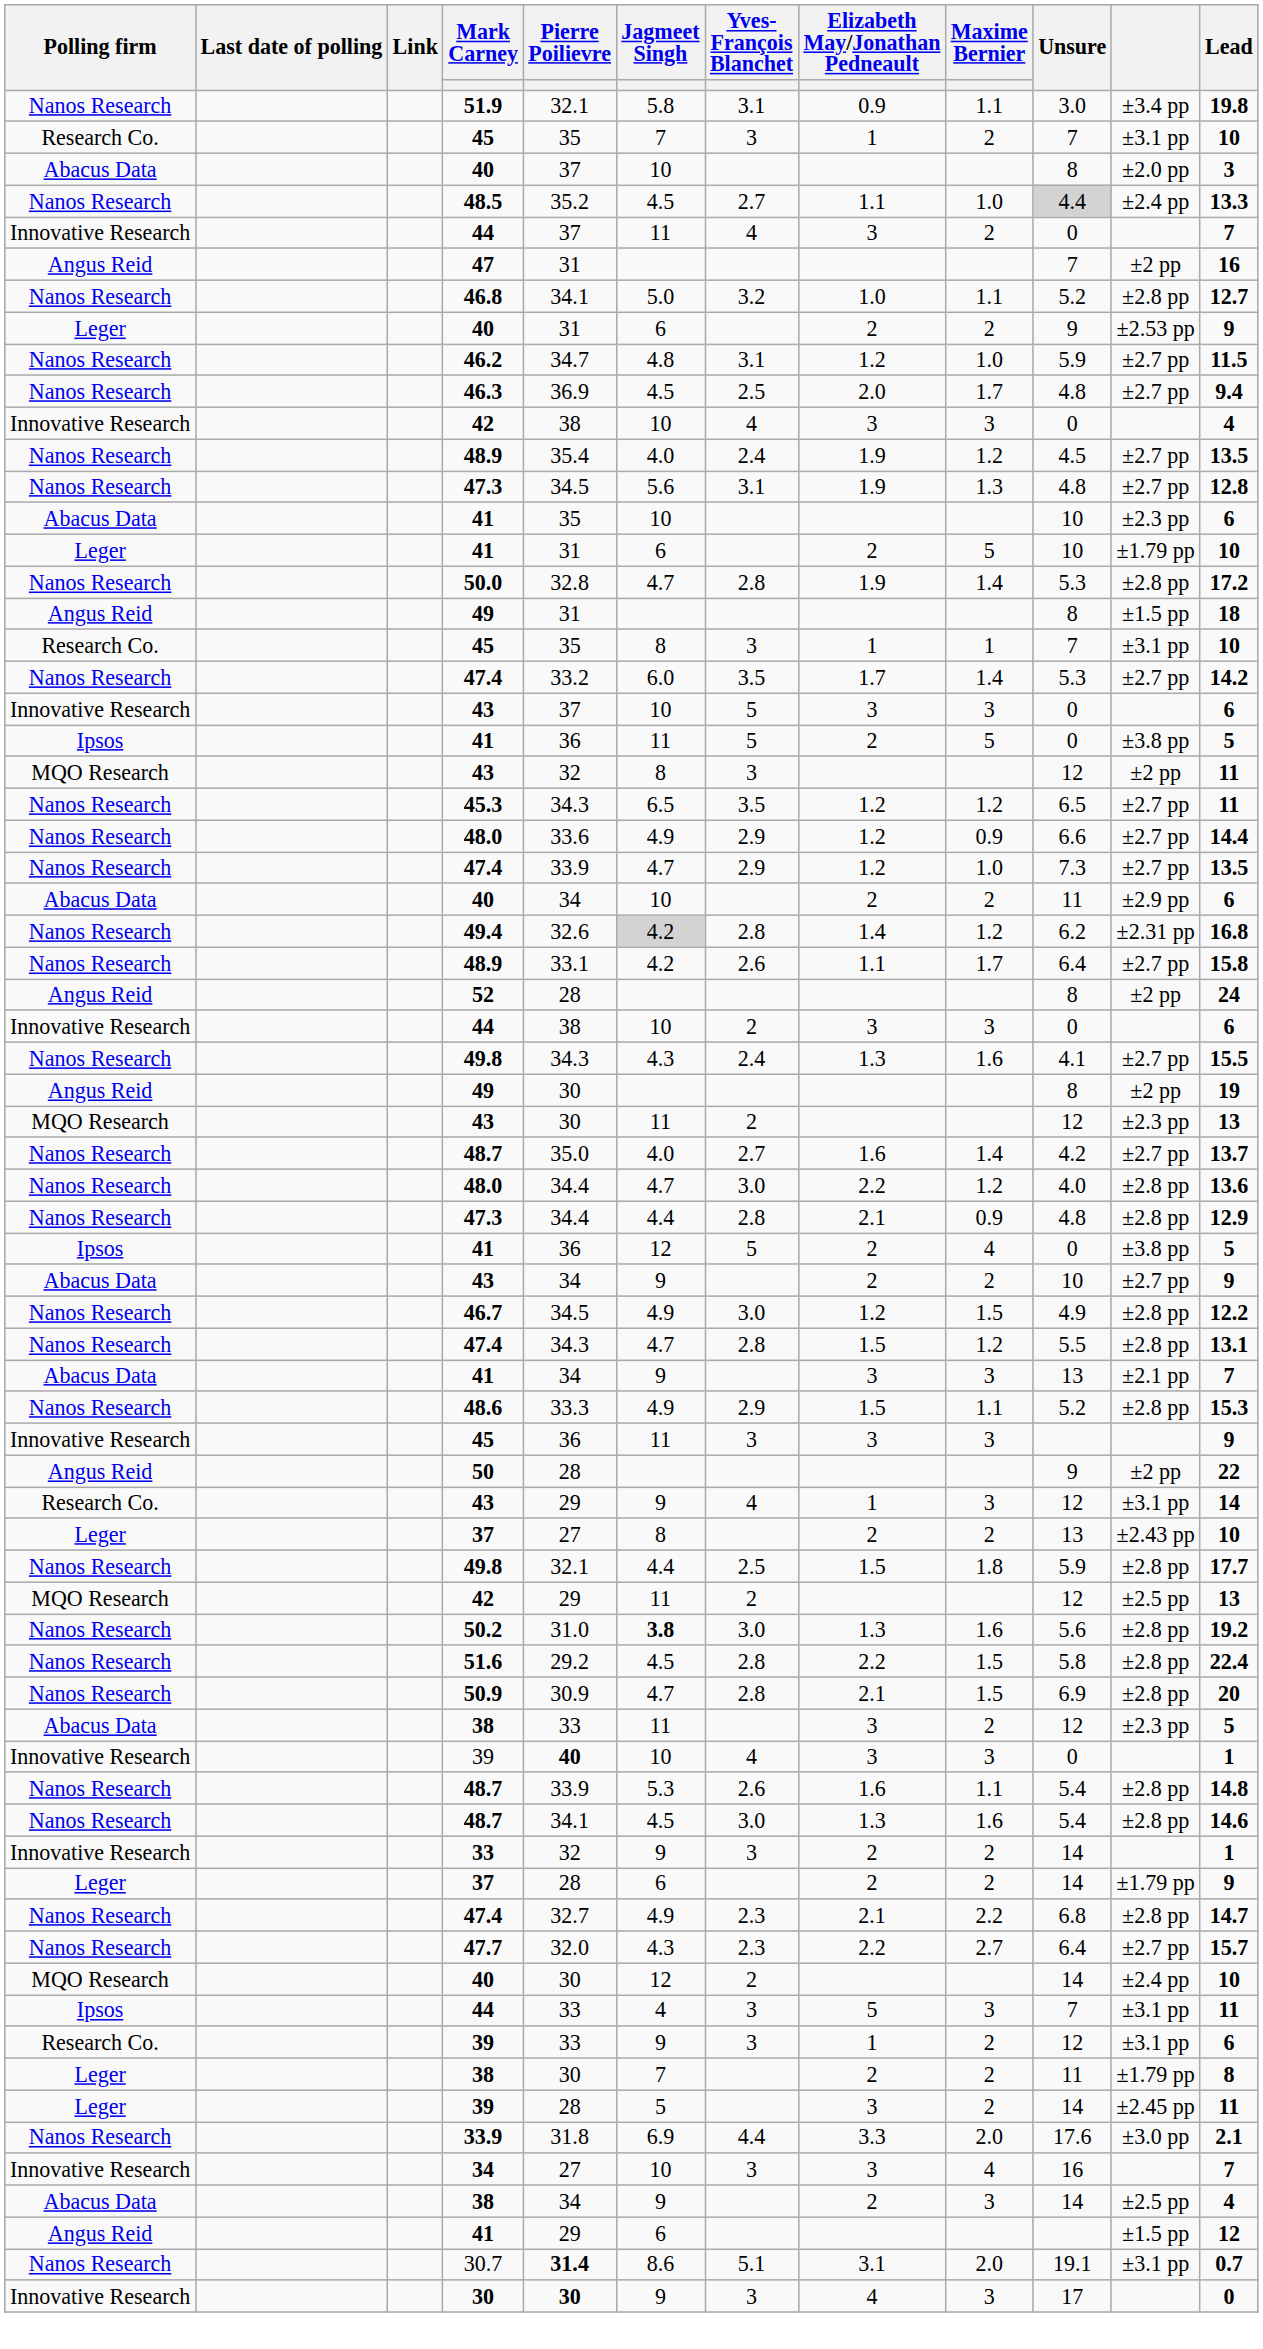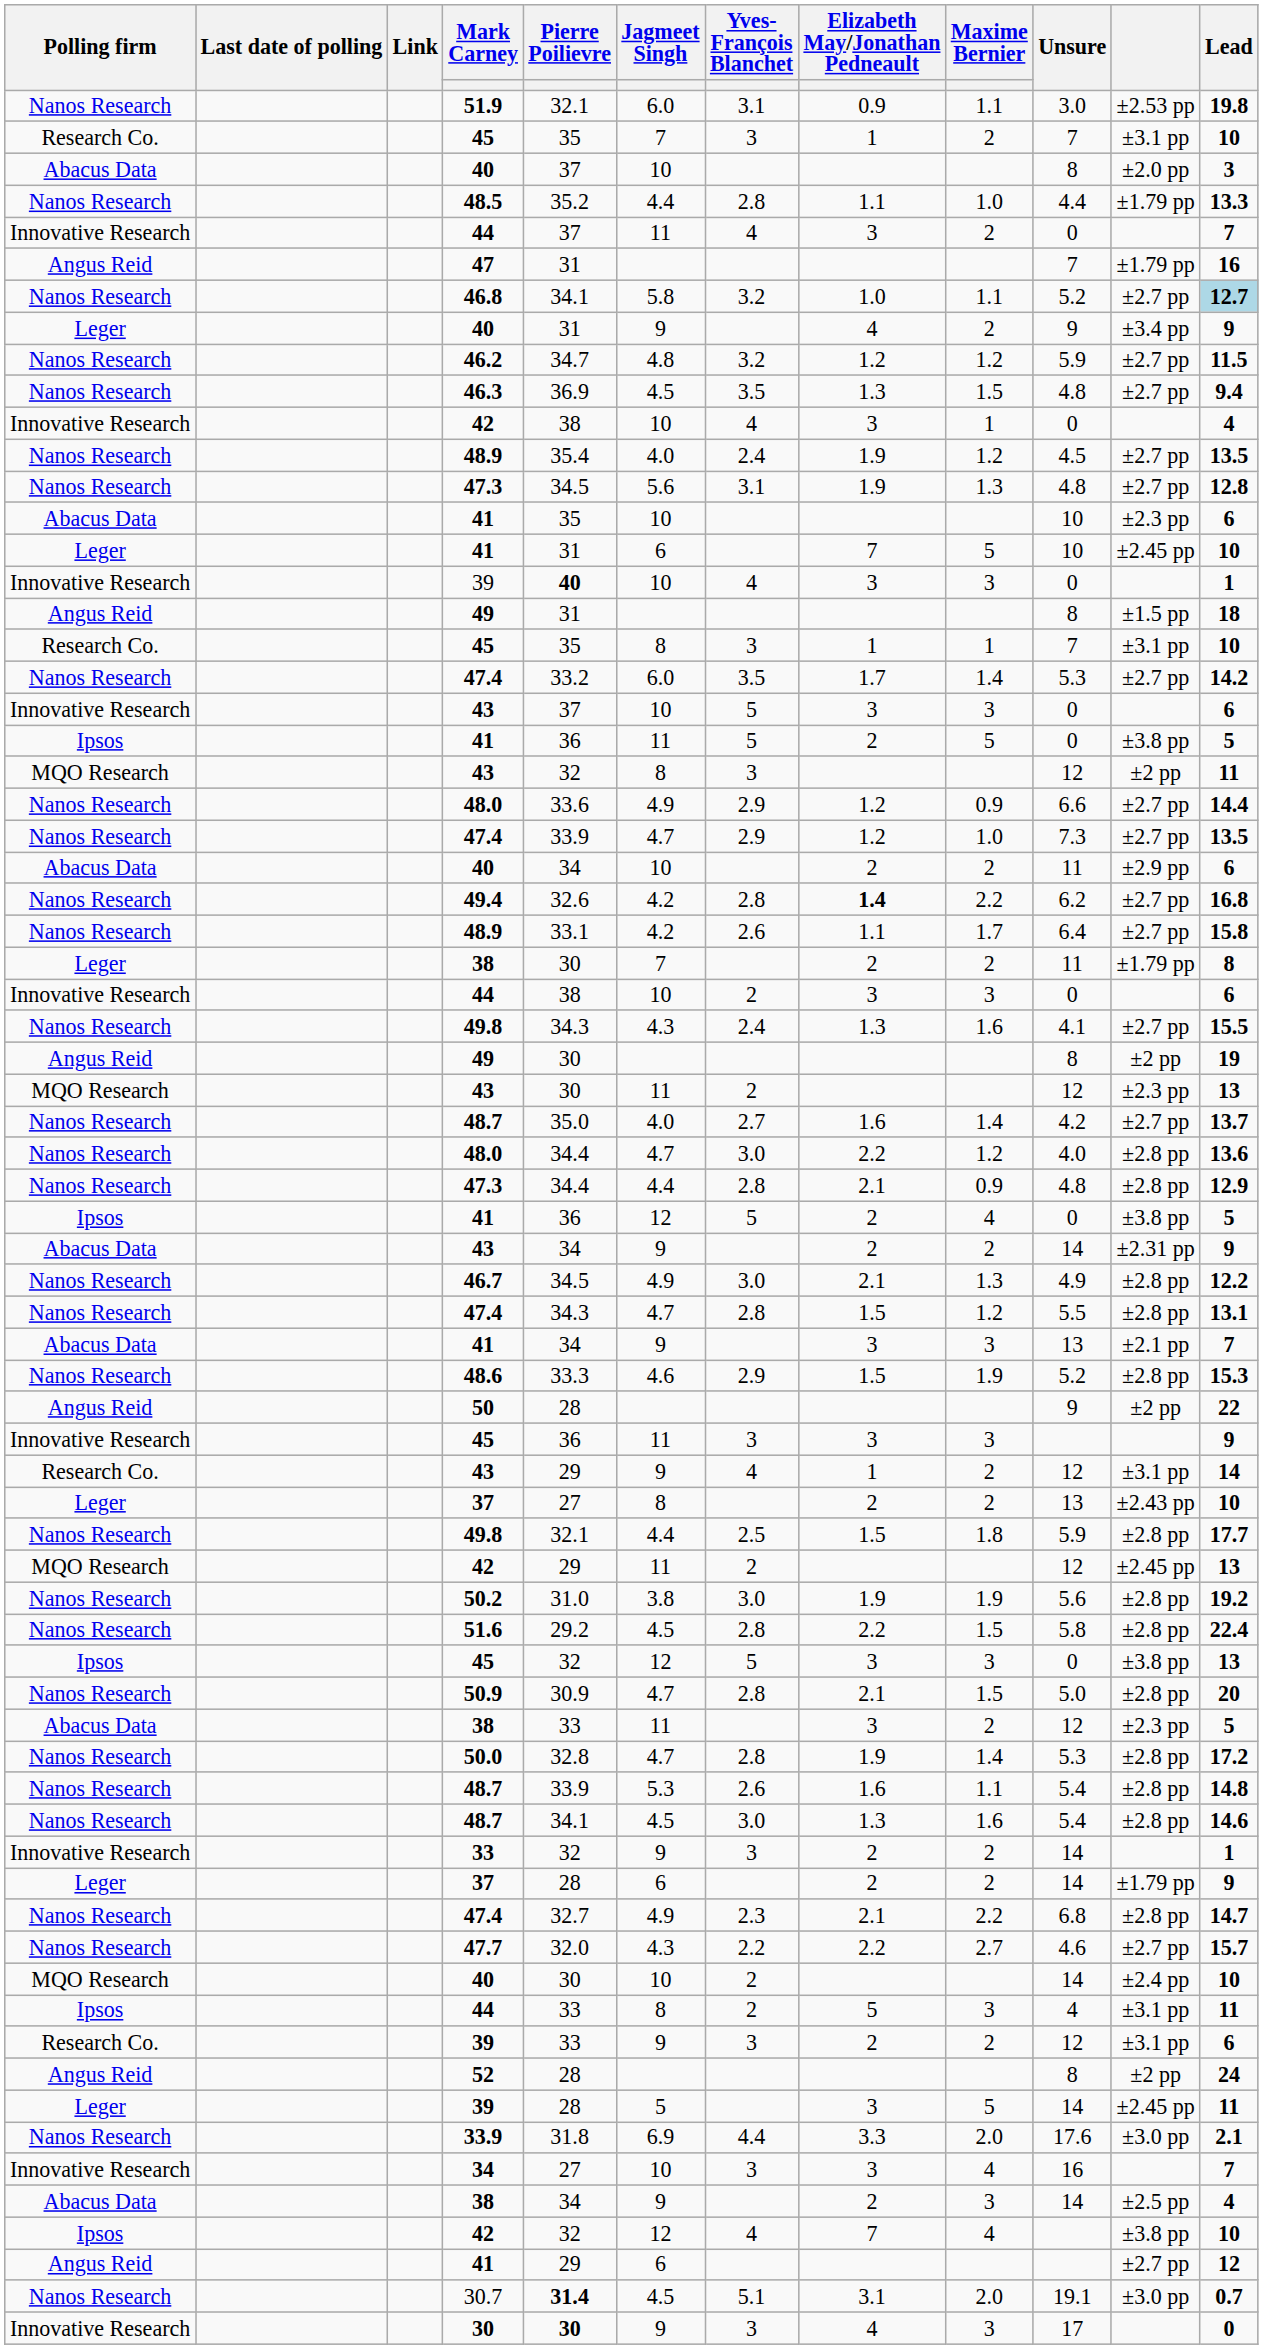51.9 | Jagmeet Singh: 5.8 -> 6.0
51.9 | column 11: ±3.4 pp -> ±2.53 pp
48.5 | Jagmeet Singh: 4.5 -> 4.4
48.5 | Yves-François Blanchet: 2.7 -> 2.8
48.5 | Unsure: lightgrey background -> no background
48.5 | column 11: ±2.4 pp -> ±1.79 pp
47 | column 11: ±2 pp -> ±1.79 pp
46.8 | Jagmeet Singh: 5.0 -> 5.8
46.8 | column 11: ±2.8 pp -> ±2.7 pp
46.8 | Lead: no background -> lightblue background
Leger / 40 | Jagmeet Singh: 6 -> 9
Leger / 40 | Elizabeth May/Jonathan Pedneault: 2 -> 4
Leger / 40 | column 11: ±2.53 pp -> ±3.4 pp
46.2 | Yves-François Blanchet: 3.1 -> 3.2
46.2 | Maxime Bernier: 1.0 -> 1.2
46.3 | Yves-François Blanchet: 2.5 -> 3.5
46.3 | Elizabeth May/Jonathan Pedneault: 2.0 -> 1.3
46.3 | Maxime Bernier: 1.7 -> 1.5
Innovative Research / 42 | Maxime Bernier: 3 -> 1
Leger / 41 | Elizabeth May/Jonathan Pedneault: 2 -> 7
Leger / 41 | column 11: ±1.79 pp -> ±2.45 pp
rows swapped: Innovative Research / 39 <-> 50.0
- row: Nanos Research | 45.3 | 34.3 | 6.5 | 3.5 | 1.2 | 1.2 | 6.5 | ±2.7 pp | 11
49.4 | Jagmeet Singh: lightgrey background -> no background
49.4 | Elizabeth May/Jonathan Pedneault: normal -> bold
49.4 | Maxime Bernier: 1.2 -> 2.2
49.4 | column 11: ±2.31 pp -> ±2.7 pp
rows swapped: Leger / 38 <-> 52
Abacus Data / 43 | Unsure: 10 -> 14
Abacus Data / 43 | column 11: ±2.7 pp -> ±2.31 pp
46.7 | Elizabeth May/Jonathan Pedneault: 1.2 -> 2.1
46.7 | Maxime Bernier: 1.5 -> 1.3
48.6 | Jagmeet Singh: 4.9 -> 4.6
48.6 | Maxime Bernier: 1.1 -> 1.9
rows swapped: 50 <-> Innovative Research / 45
Research Co. / 43 | Maxime Bernier: 3 -> 2
MQO Research / 42 | column 11: ±2.5 pp -> ±2.45 pp
50.2 | Jagmeet Singh: bold -> normal
50.2 | Elizabeth May/Jonathan Pedneault: 1.3 -> 1.9
50.2 | Maxime Bernier: 1.6 -> 1.9
+ row: Ipsos | 45 | 32 | 12 | 5 | 3 | 3 | 0 | ±3.8 pp | 13
50.9 | Unsure: 6.9 -> 5.0
47.7 | Yves-François Blanchet: 2.3 -> 2.2
47.7 | Unsure: 6.4 -> 4.6
MQO Research / 40 | Jagmeet Singh: 12 -> 10
Ipsos / 44 | Jagmeet Singh: 4 -> 8
Ipsos / 44 | Yves-François Blanchet: 3 -> 2
Ipsos / 44 | Unsure: 7 -> 4
Research Co. / 39 | Elizabeth May/Jonathan Pedneault: 1 -> 2
Leger / 39 | Maxime Bernier: 2 -> 5
+ row: Ipsos | 42 | 32 | 12 | 4 | 7 | 4 | ±3.8 pp | 10
Angus Reid / 41 | column 11: ±1.5 pp -> ±2.7 pp
30.7 | Jagmeet Singh: 8.6 -> 4.5
30.7 | column 11: ±3.1 pp -> ±3.0 pp
